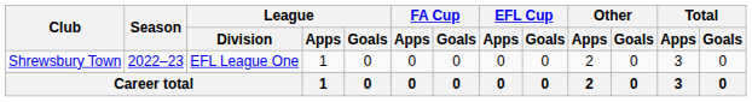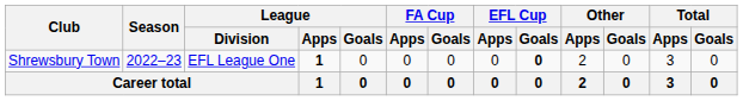Shrewsbury Town | League / Apps: normal -> bold
Shrewsbury Town | EFL Cup / Goals: normal -> bold
